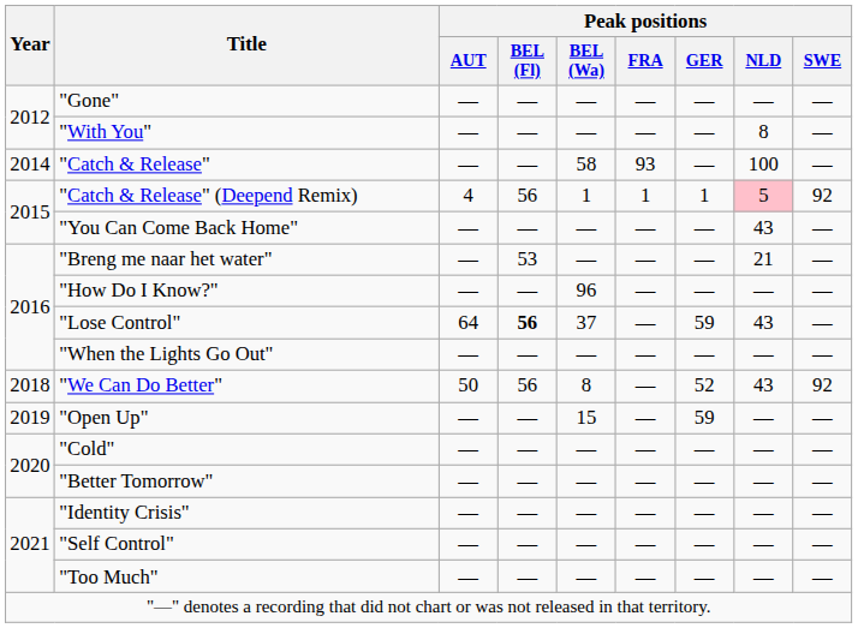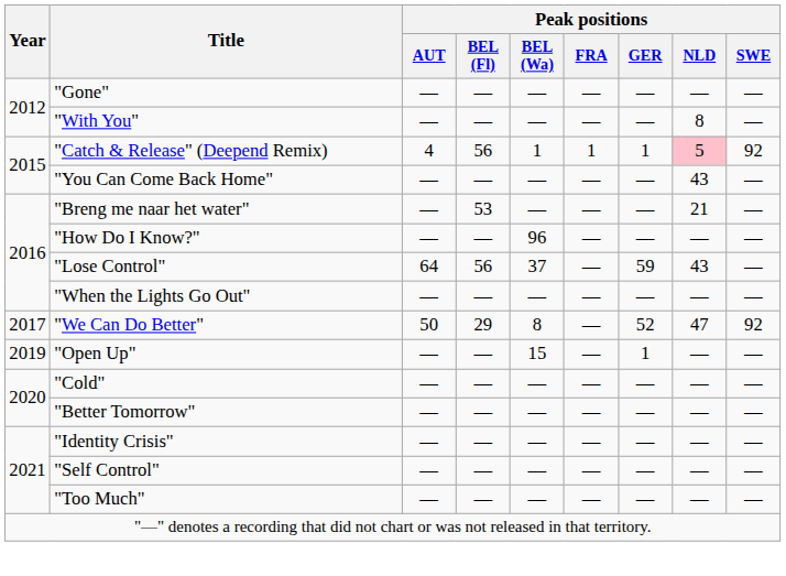- row: 2014 | "Catch & Release" | — | — | 58 | 93 | — | 100 | —
"Lose Control" | Peak positions / BEL (Fl): bold -> normal
"We Can Do Better" | Year: 2018 -> 2017
"We Can Do Better" | Peak positions / BEL (Fl): 56 -> 29
"We Can Do Better" | Peak positions / NLD: 43 -> 47
"Open Up" | Peak positions / GER: 59 -> 1
